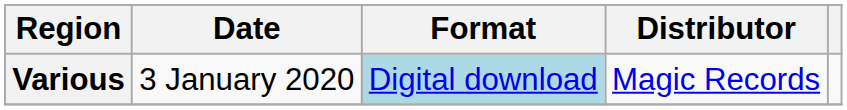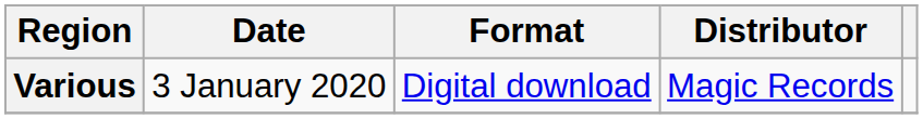Various | Format: lightblue background -> no background
